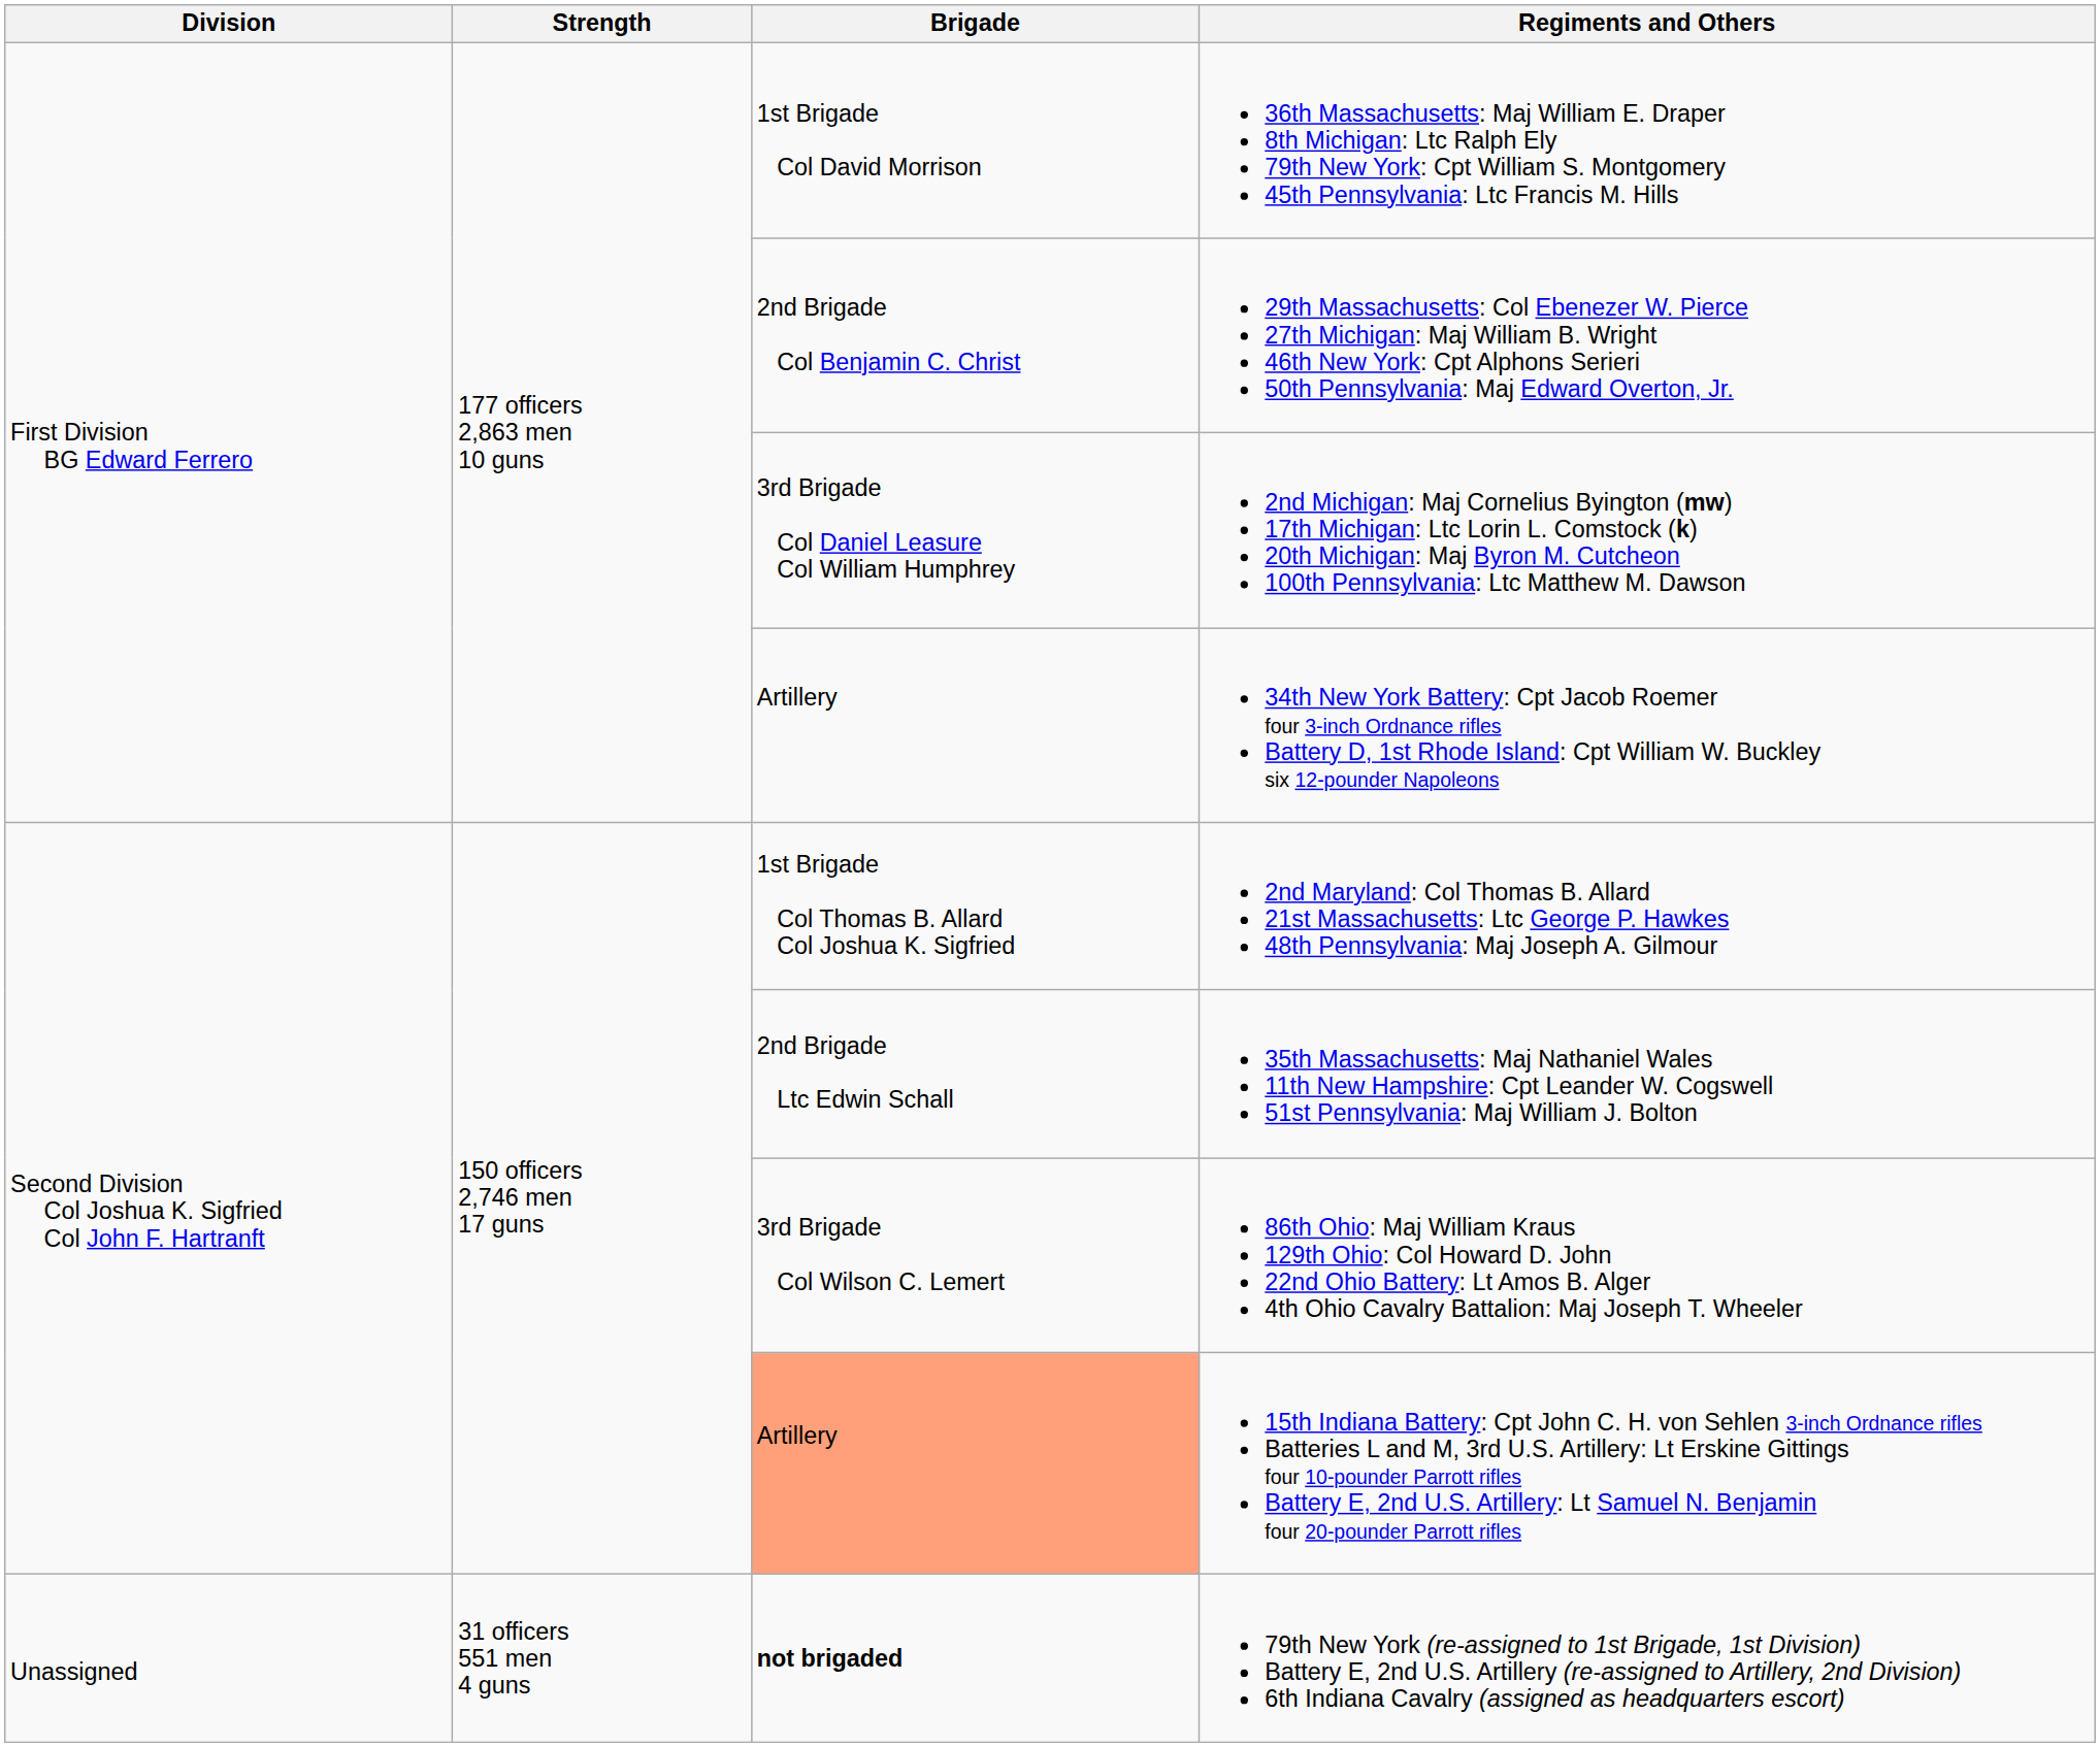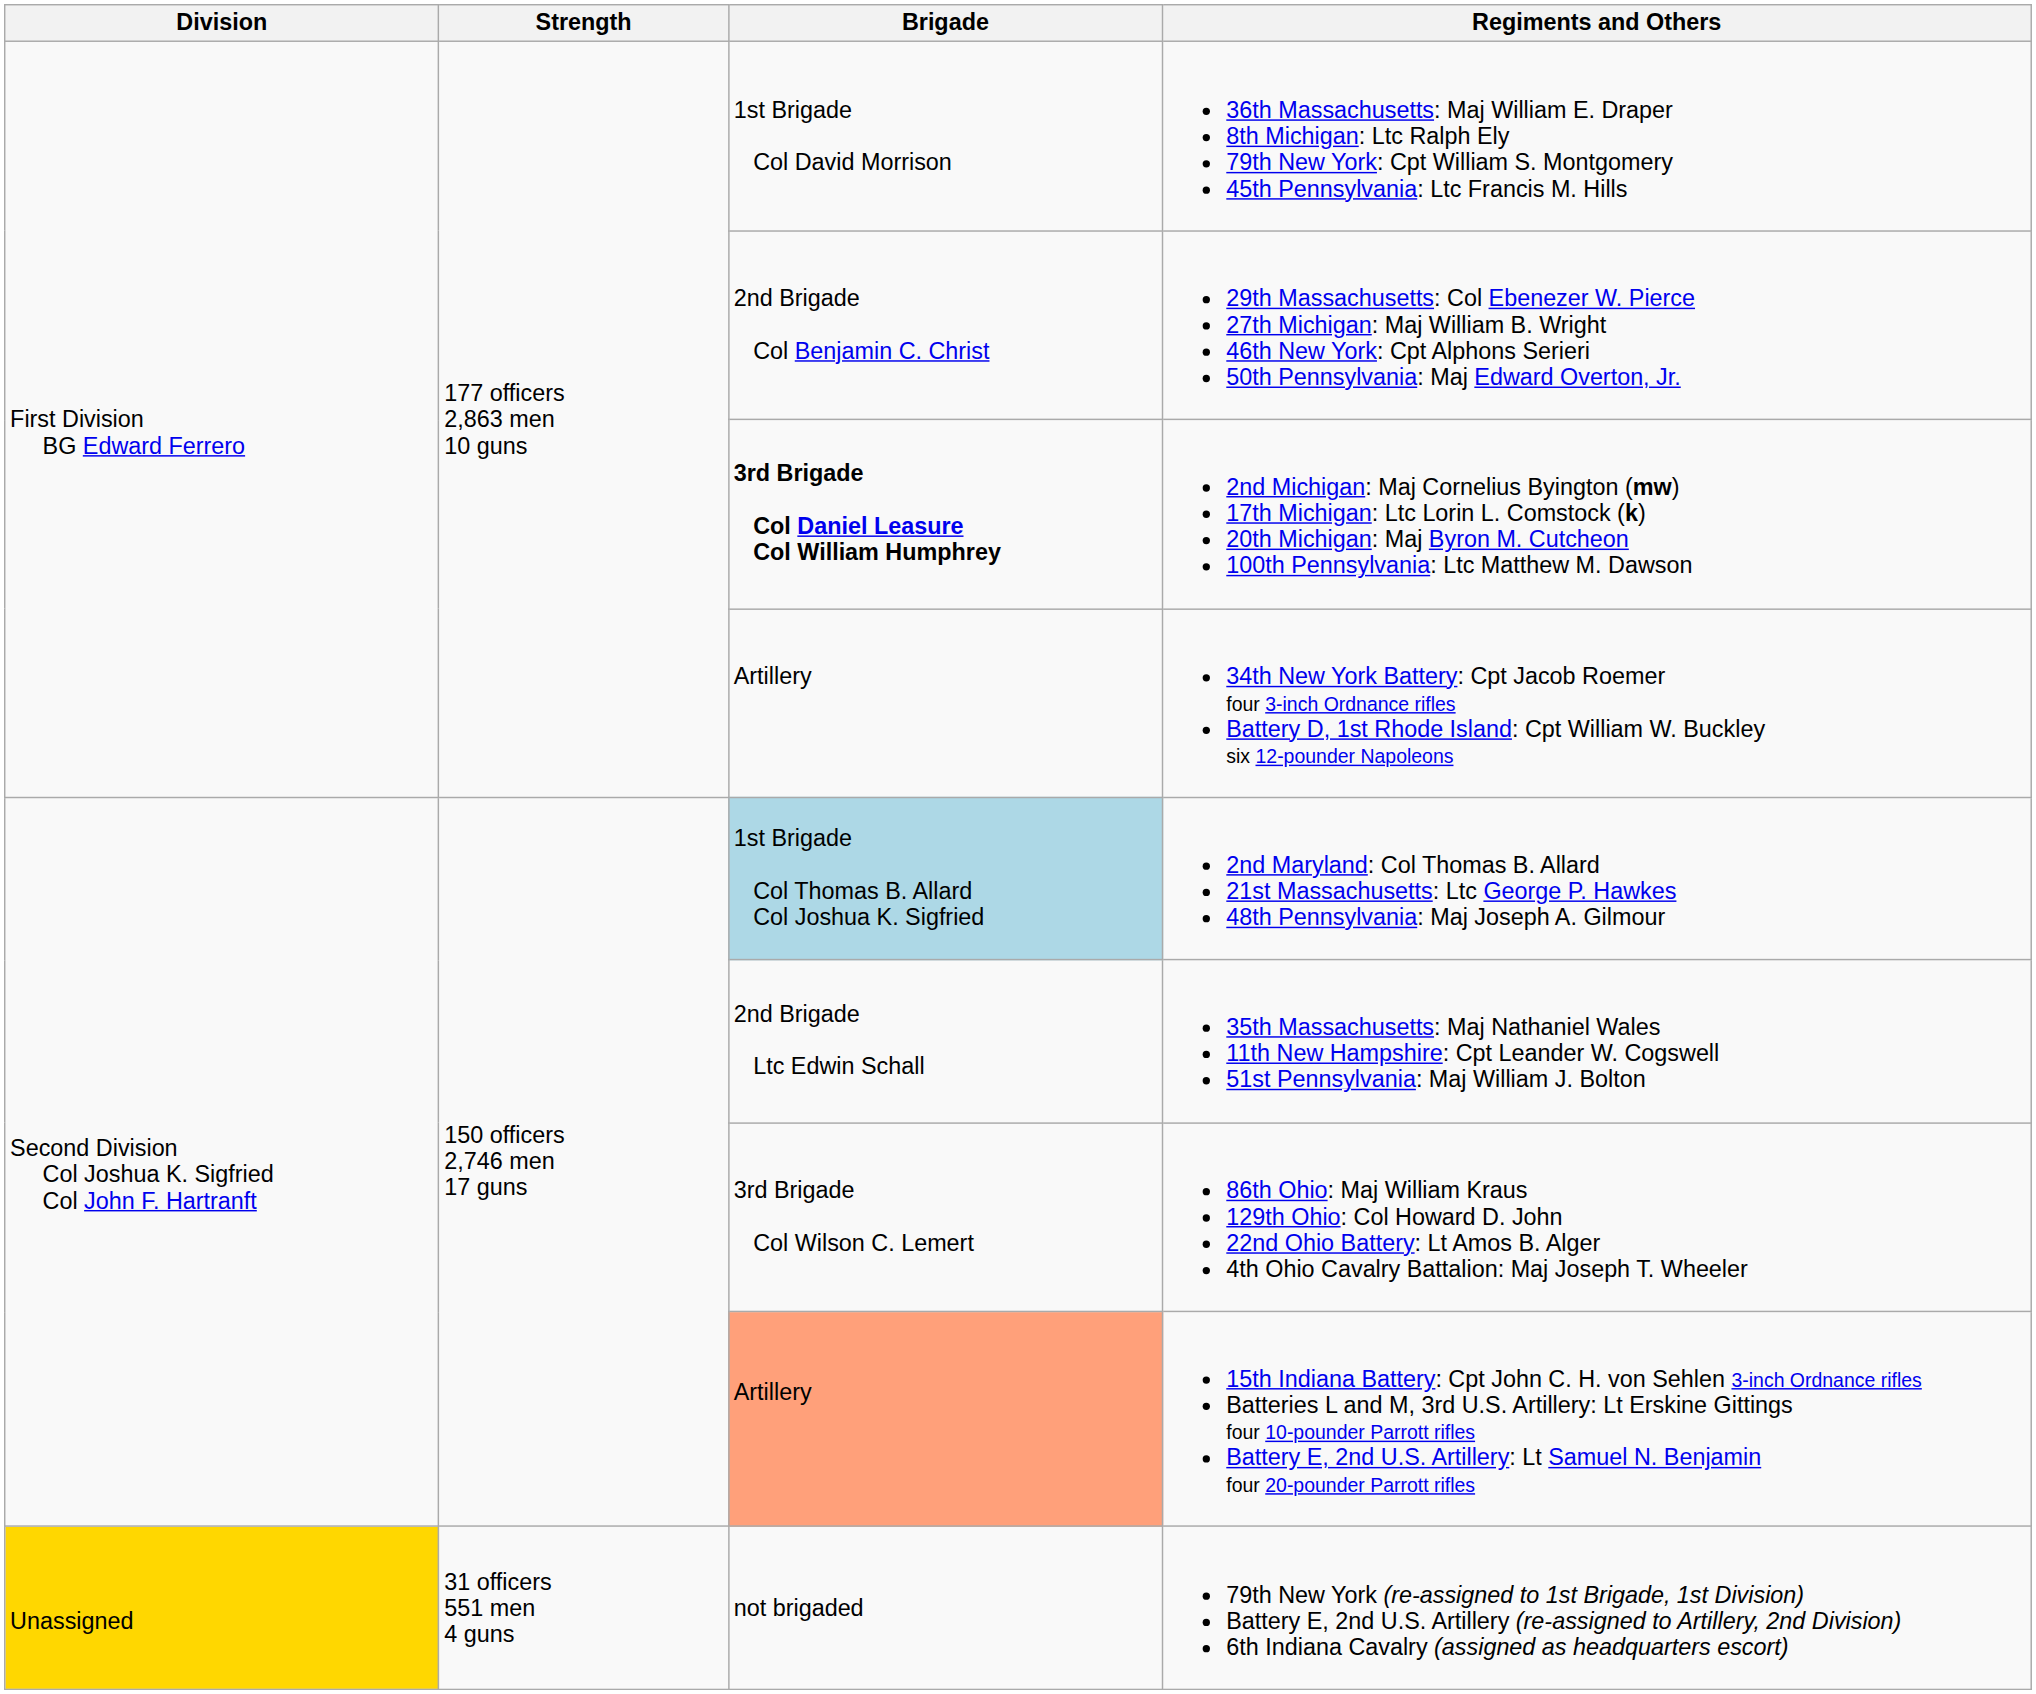row 4 | Brigade: normal -> bold
row 6 | Brigade: no background -> lightblue background
row 10 | Division: no background -> gold background
row 10 | Brigade: bold -> normal
